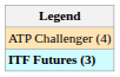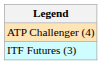row 3 | column 1: bold -> normal
